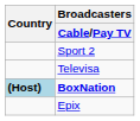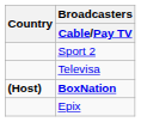BoxNation | Country: lightblue background -> no background
